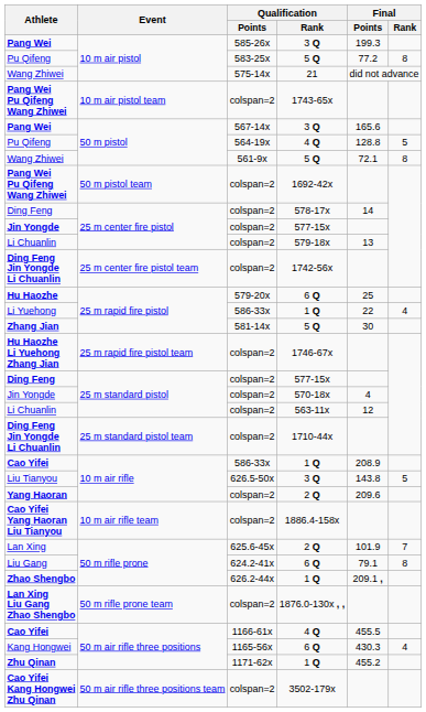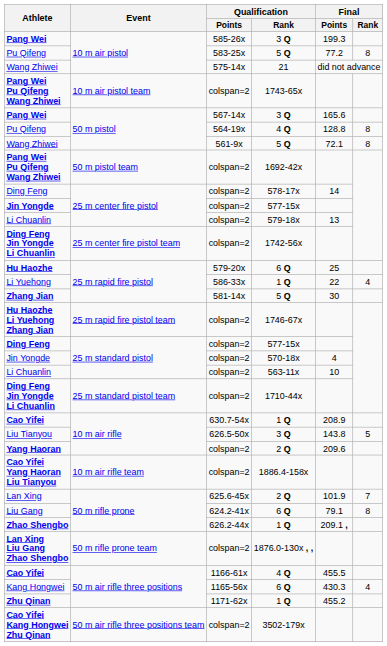Pu Qifeng / 50 m pistol | Final / Rank: 5 -> 8
Li Chuanlin / 25 m standard pistol | Final / Points: 12 -> 10
Cao Yifei / 10 m air rifle | Qualification / Points: 586-33x -> 630.7-54x
